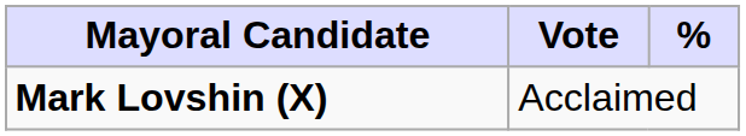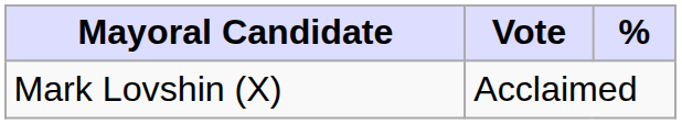Mark Lovshin (X) | Mayoral Candidate: bold -> normal
